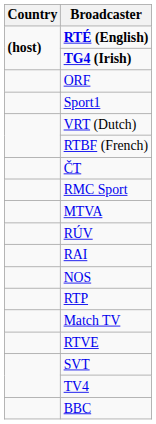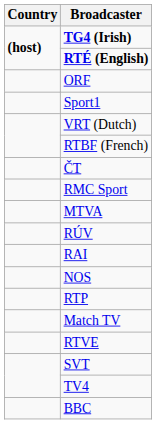row 2 | Broadcaster: RTÉ (English) -> TG4 (Irish)
row 3 | Broadcaster: TG4 (Irish) -> RTÉ (English)
